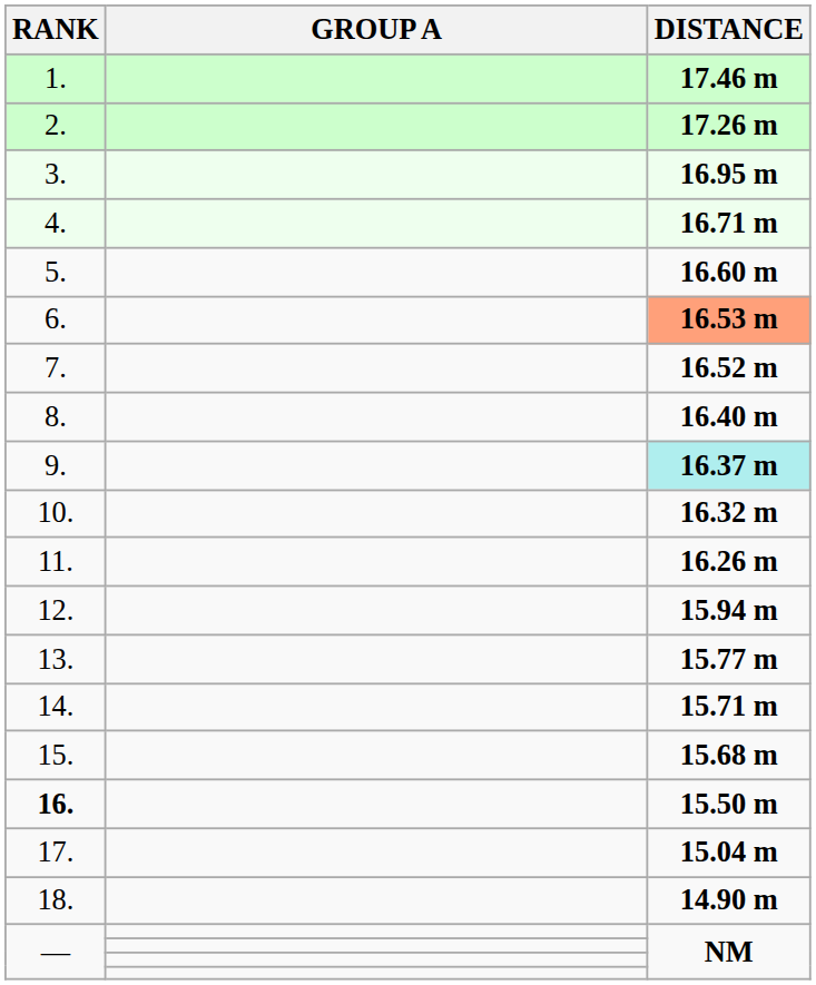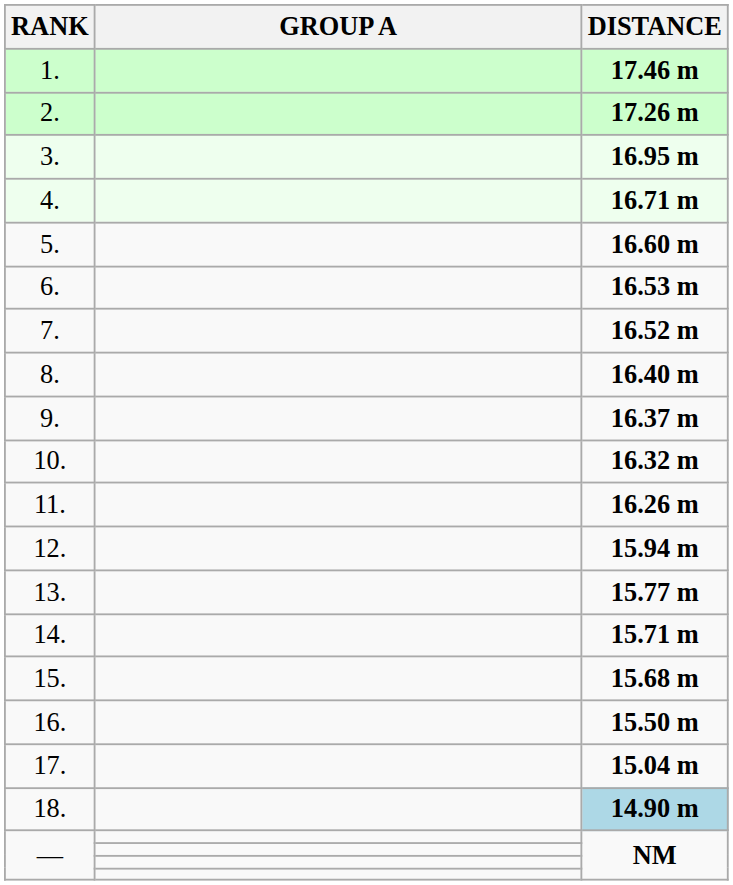6. | DISTANCE: lightsalmon background -> no background
9. | DISTANCE: paleturquoise background -> no background
16. | RANK: bold -> normal
18. | DISTANCE: no background -> lightblue background
